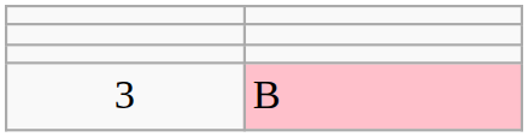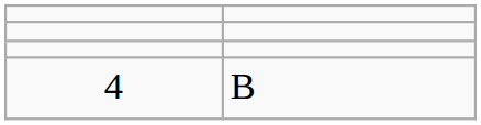row 4 | column 1: 3 -> 4
row 4 | column 2: pink background -> no background
